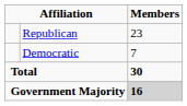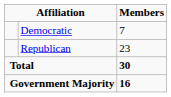rows swapped: Democratic <-> Republican
Government Majority | Members: lightgrey background -> no background
